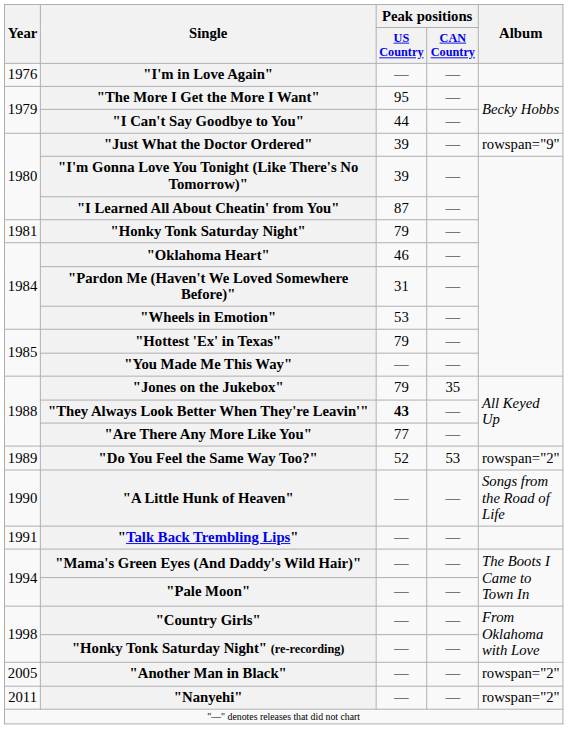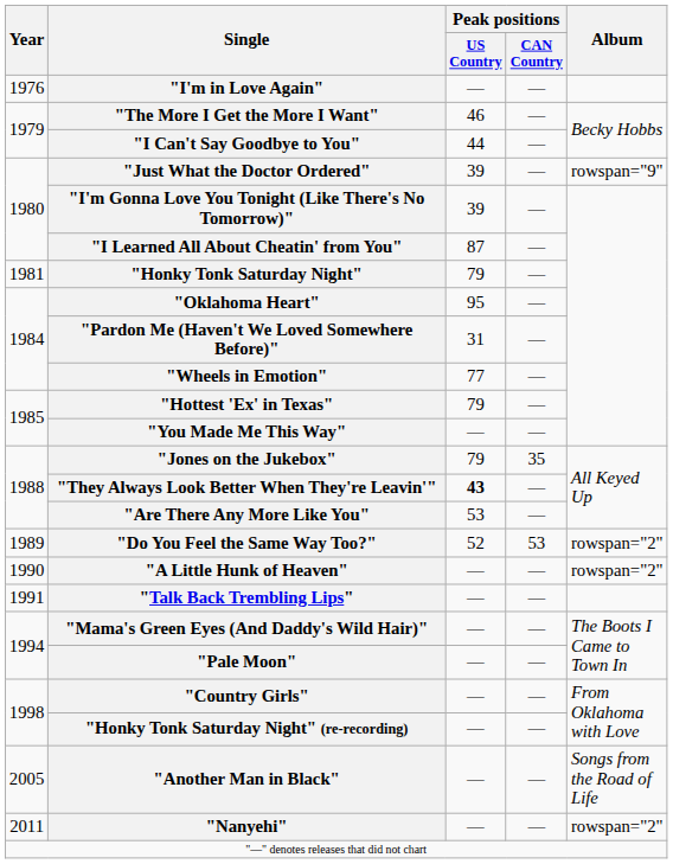"The More I Get the More I Want" | Peak positions / US Country: 95 -> 46
"Oklahoma Heart" | Peak positions / US Country: 46 -> 95
"Wheels in Emotion" | Peak positions / US Country: 53 -> 77
"Are There Any More Like You" | Peak positions / US Country: 77 -> 53
"A Little Hunk of Heaven" | Album: Songs from the Road of Life -> rowspan="2"
"Another Man in Black" | Album: rowspan="2" -> Songs from the Road of Life
